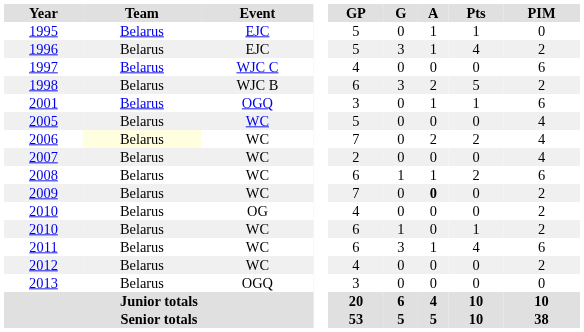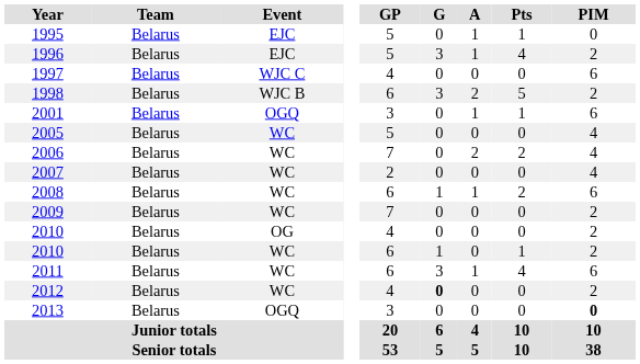2006 | Team: lightyellow background -> no background
2009 | A: bold -> normal
2012 | G: normal -> bold
2013 | PIM: normal -> bold
